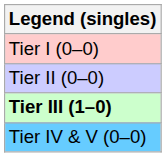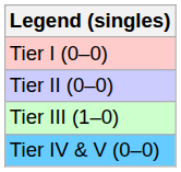row 4 | column 1: bold -> normal
